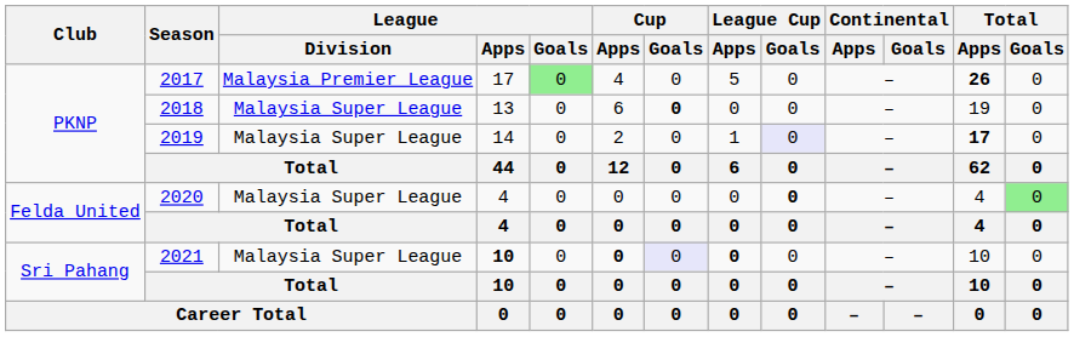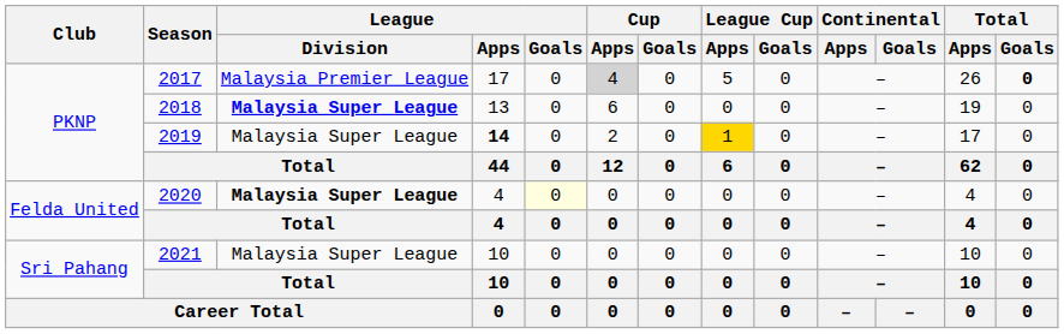2017 | League / Goals: lightgreen background -> no background
2017 | Cup / Apps: no background -> lightgrey background
2017 | Total / Apps: bold -> normal
2017 | Total / Goals: normal -> bold
2018 | League / Division: normal -> bold
2018 | Cup / Goals: bold -> normal
2019 | League / Apps: normal -> bold
2019 | League Cup / Apps: no background -> gold background
2019 | League Cup / Goals: lavender background -> no background
2019 | Total / Apps: bold -> normal
2020 | League / Division: normal -> bold
2020 | League / Goals: no background -> lightyellow background
2020 | League Cup / Goals: bold -> normal
2020 | Total / Goals: lightgreen background -> no background
2021 | League / Apps: bold -> normal
2021 | Cup / Apps: bold -> normal
2021 | Cup / Goals: lavender background -> no background
2021 | League Cup / Apps: bold -> normal
